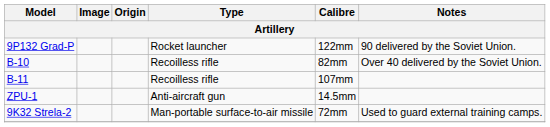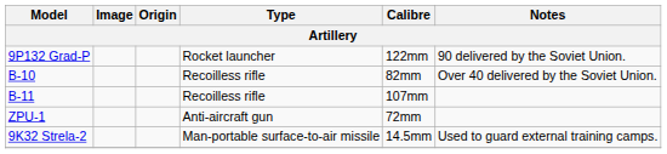ZPU-1 | Calibre: 14.5mm -> 72mm
9K32 Strela-2 | Calibre: 72mm -> 14.5mm
